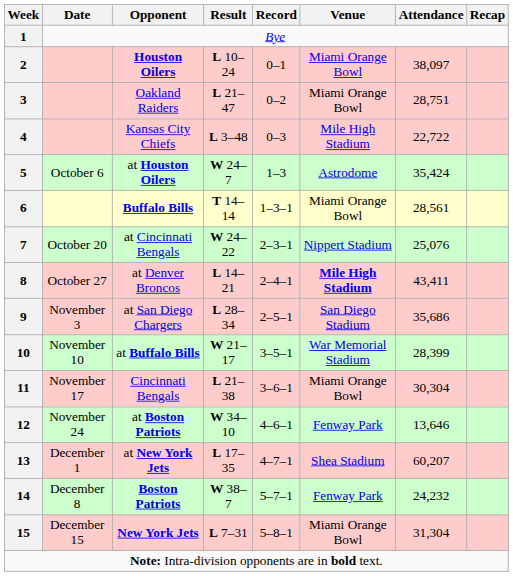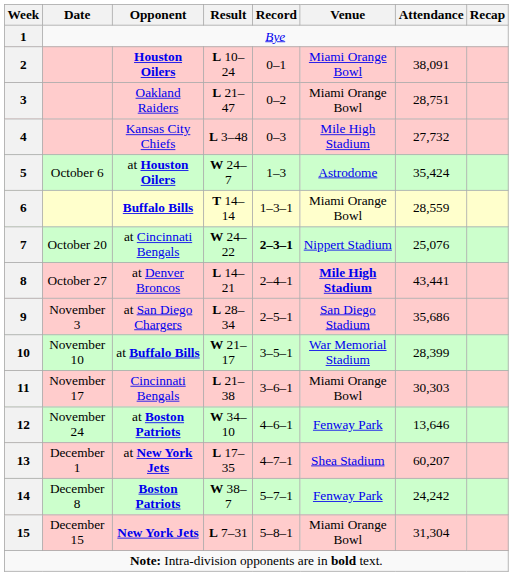2 | Attendance: 38,097 -> 38,091
4 | Attendance: 22,722 -> 27,732
6 | Attendance: 28,561 -> 28,559
7 | Record: normal -> bold
8 | Attendance: 43,411 -> 43,441
11 | Attendance: 30,304 -> 30,303
14 | Attendance: 24,232 -> 24,242
